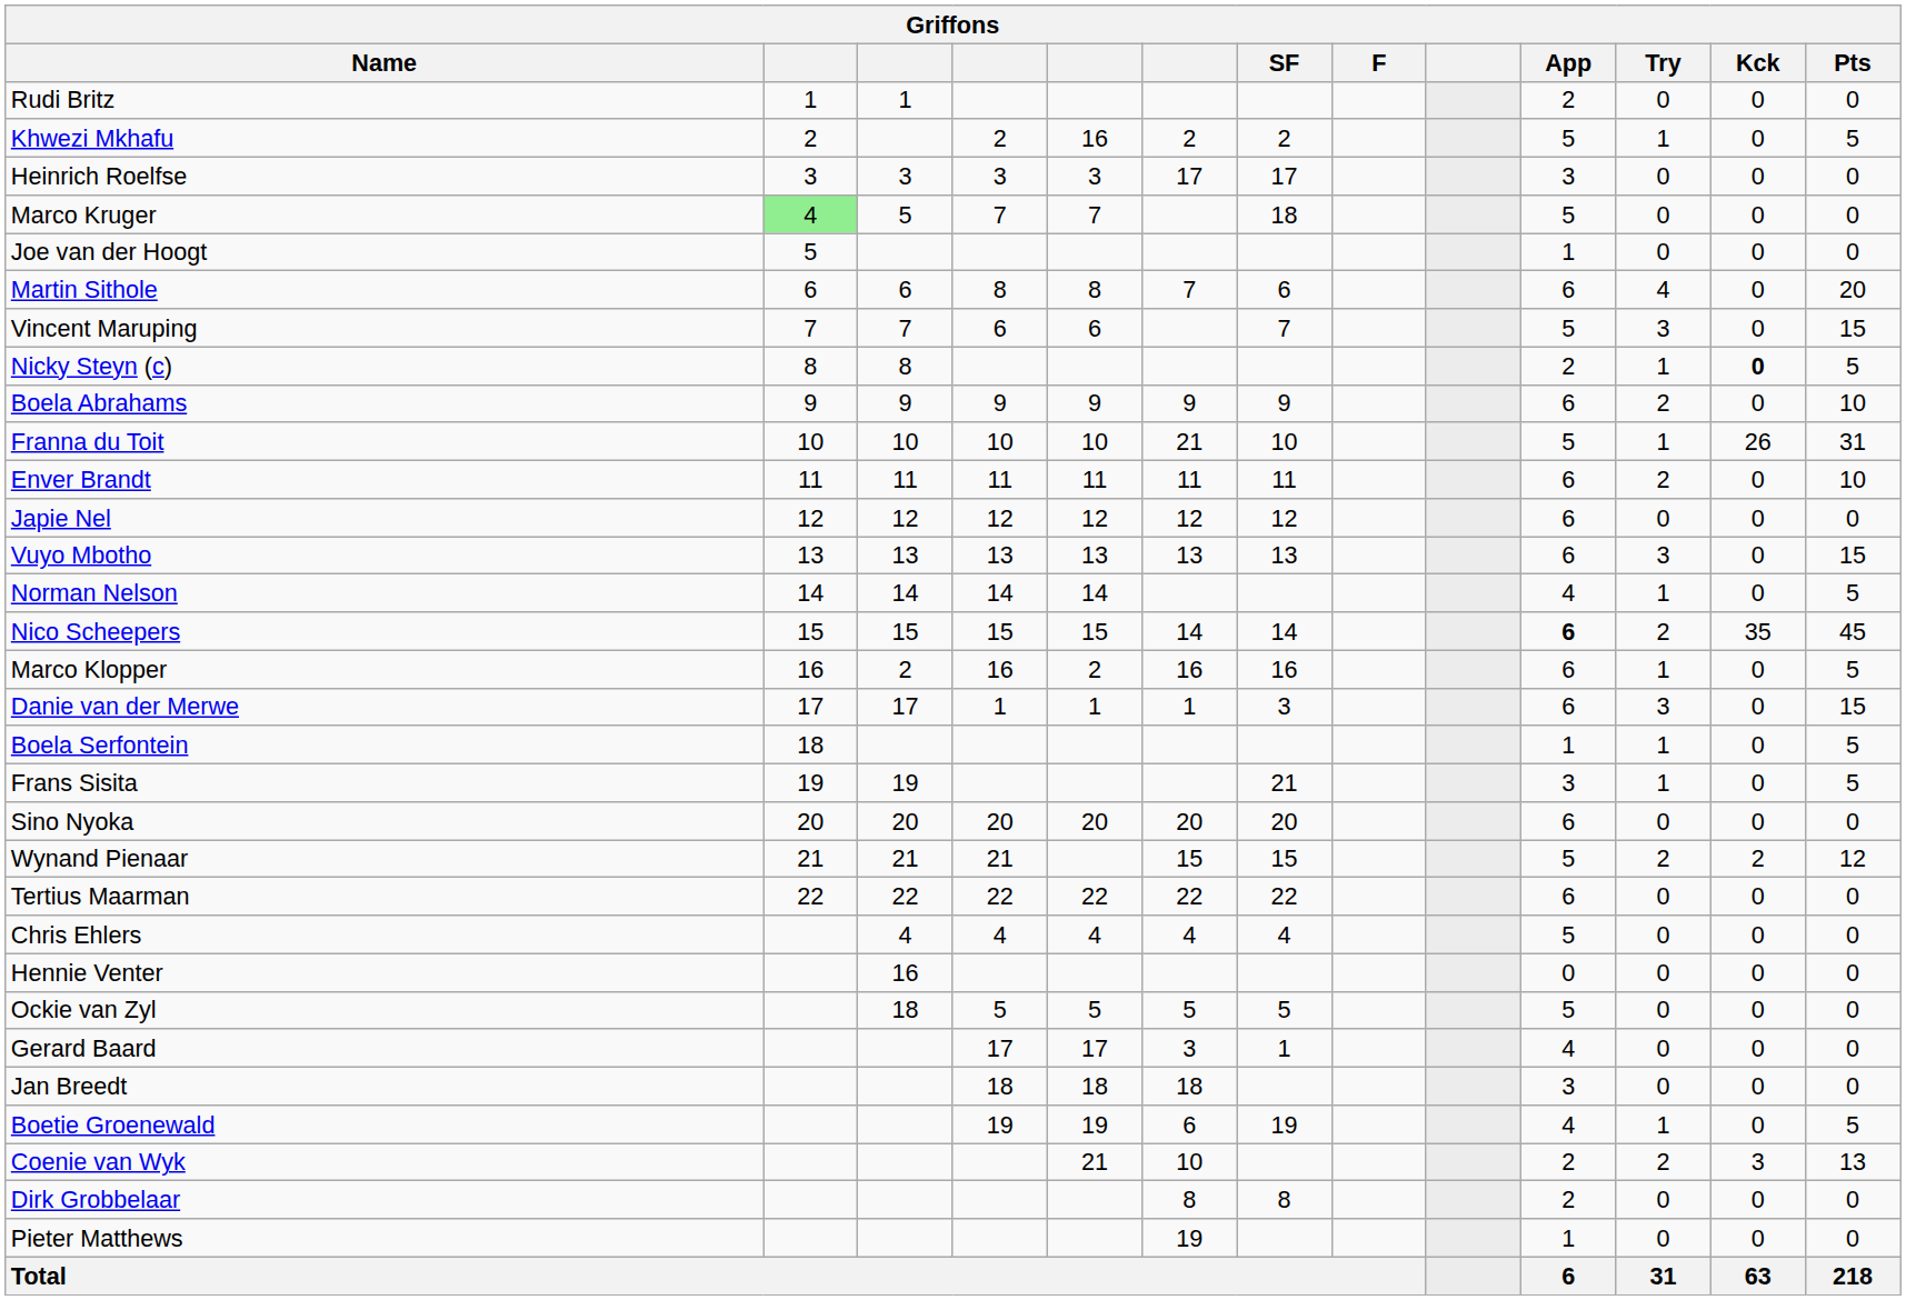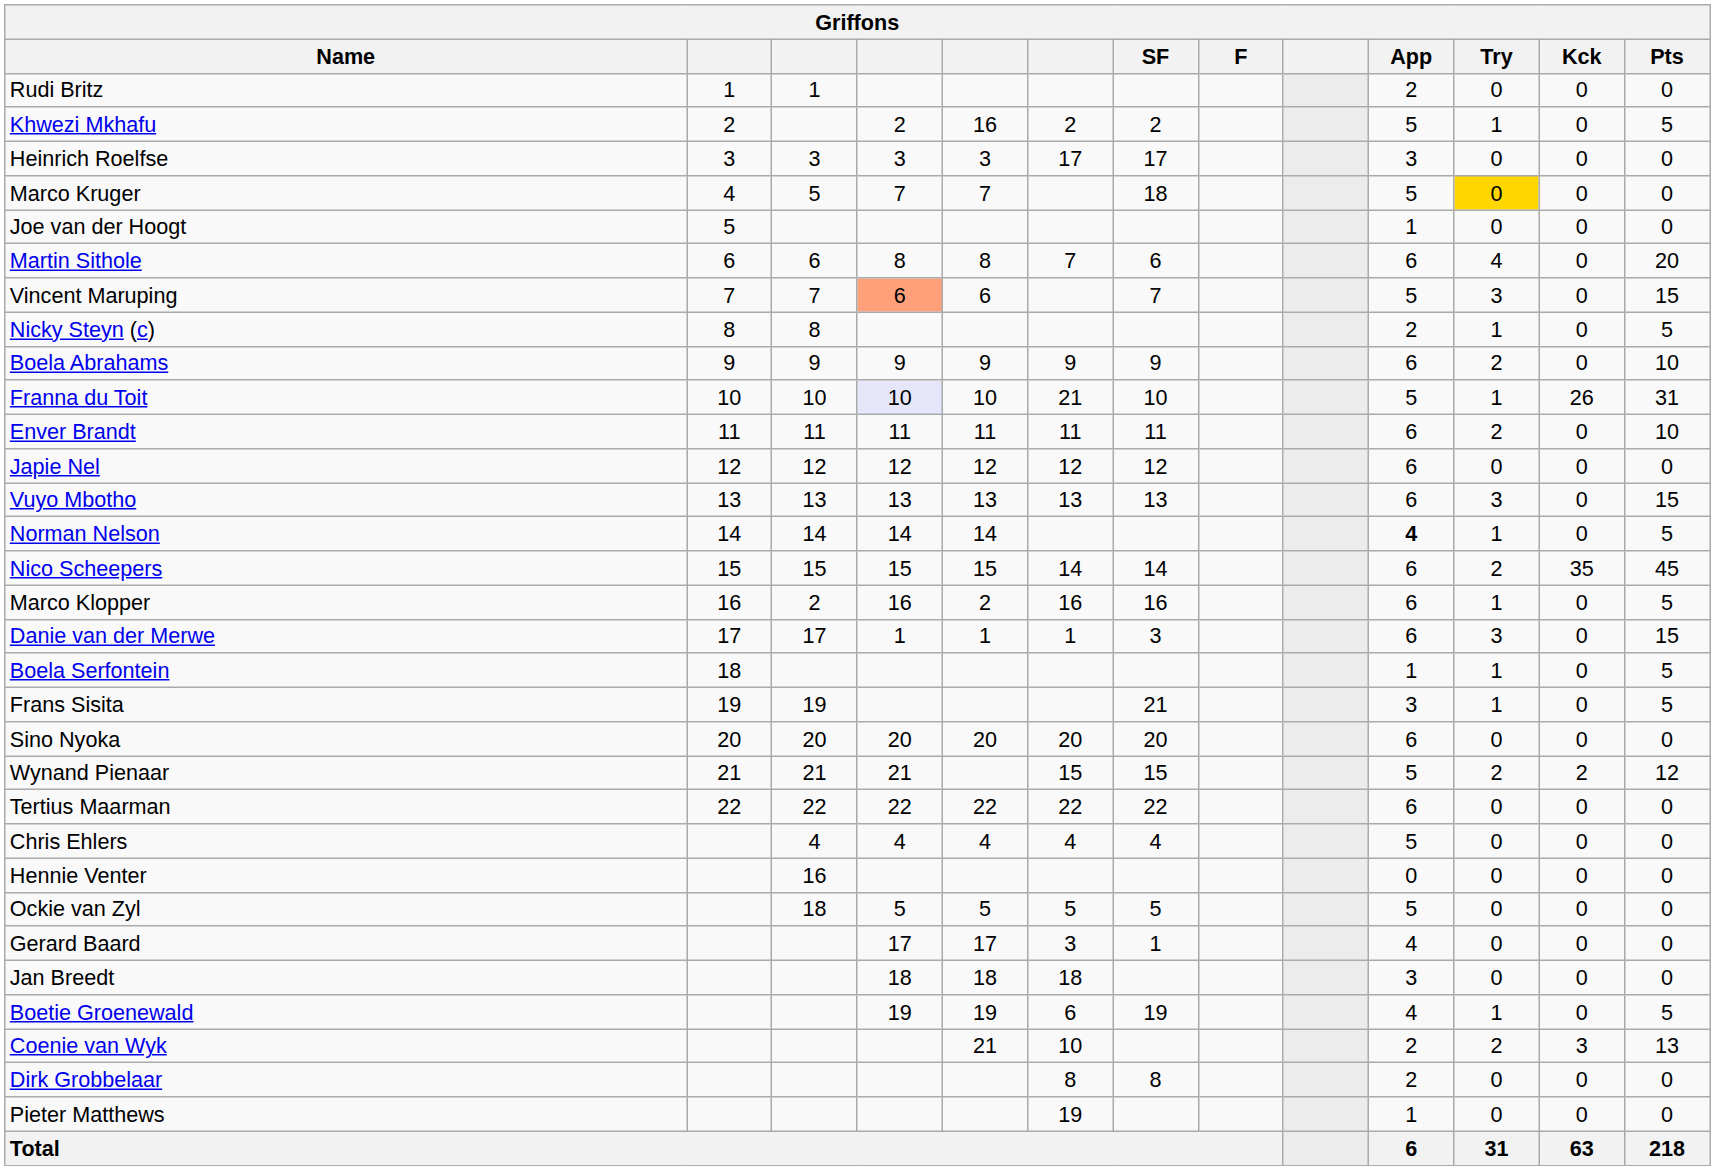Marco Kruger | column 2: lightgreen background -> no background
Marco Kruger | Try: no background -> gold background
Vincent Maruping | column 4: no background -> lightsalmon background
Nicky Steyn (c) | Kck: bold -> normal
Franna du Toit | column 4: no background -> lavender background
Norman Nelson | App: normal -> bold
Nico Scheepers | App: bold -> normal
